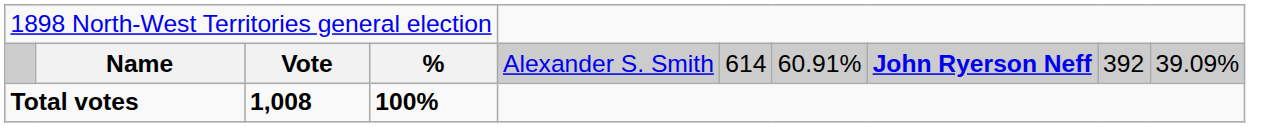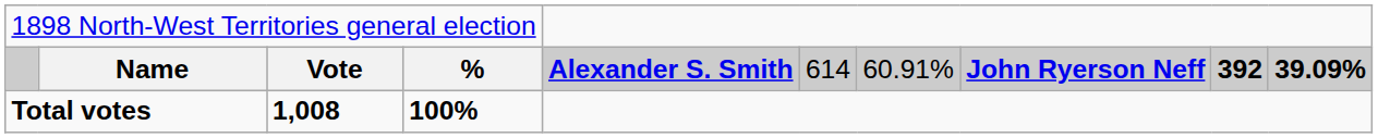row 2 | column 5: normal -> bold
row 2 | column 9: normal -> bold
row 2 | column 10: normal -> bold
